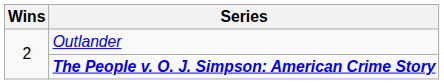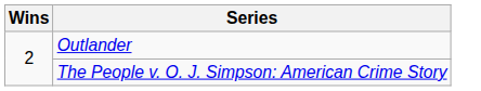The People v. O. J. Simpson: American Crime Story | Series: bold -> normal
